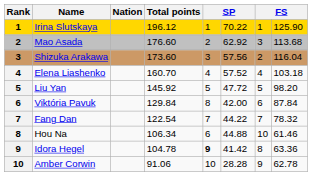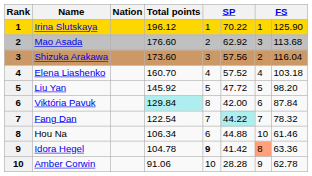Viktória Pavuk | Total points: no background -> paleturquoise background
Fang Dan | column 6: no background -> paleturquoise background
Idora Hegel | column 7: no background -> lightsalmon background
